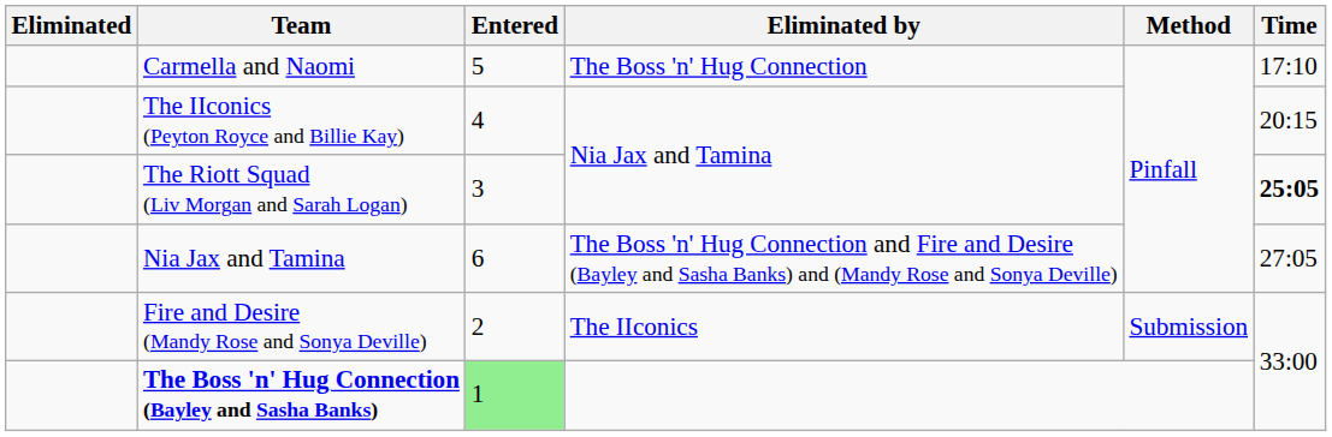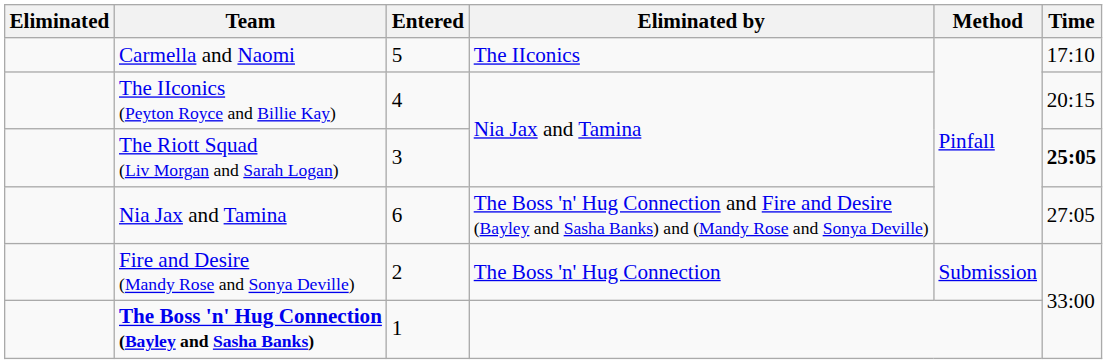Carmella and Naomi | Eliminated by: The Boss 'n' Hug Connection -> The IIconics
Fire and Desire (Mandy Rose and Sonya Deville) | Eliminated by: The IIconics -> The Boss 'n' Hug Connection
The Boss 'n' Hug Connection (Bayley and Sasha Banks) | Entered: lightgreen background -> no background
